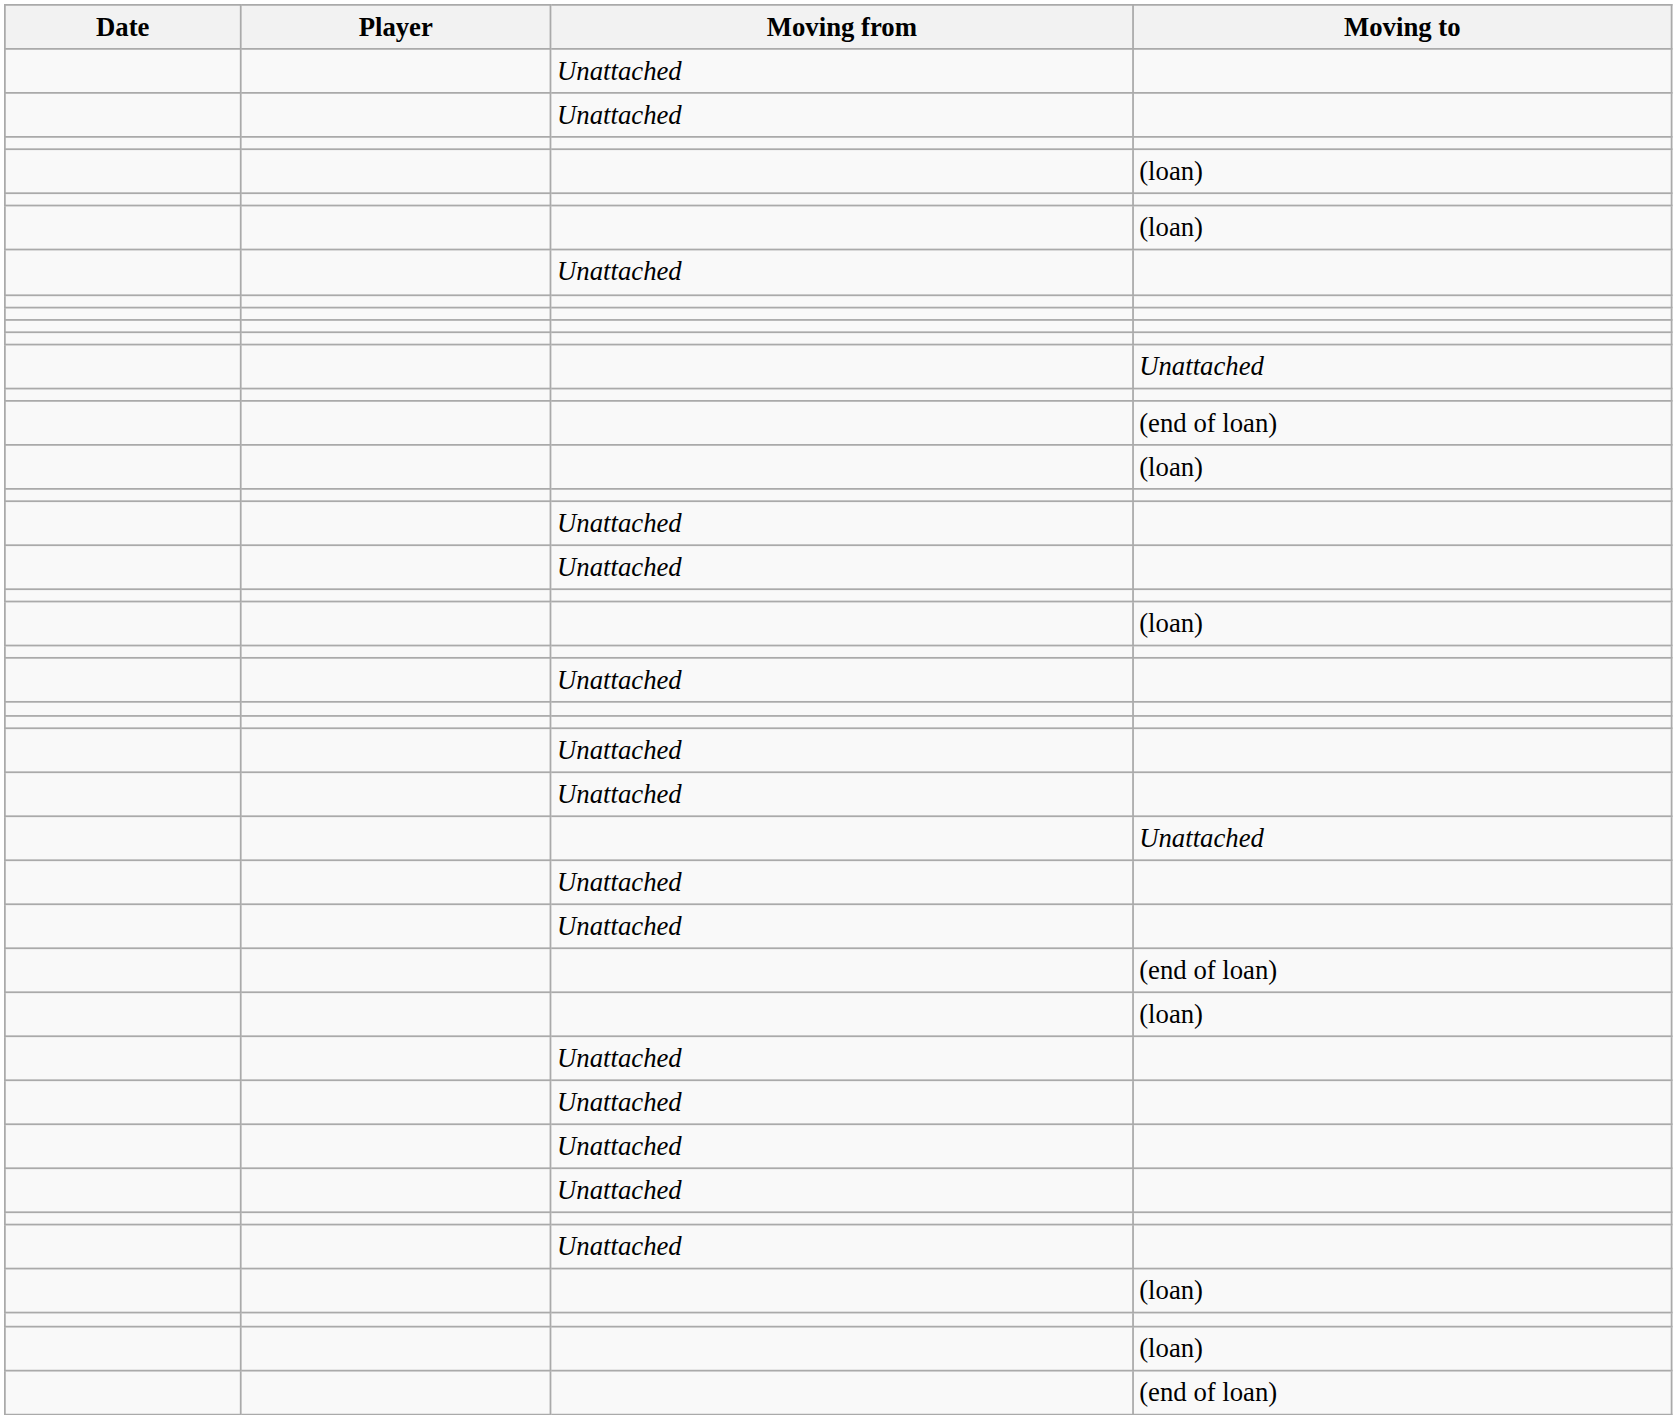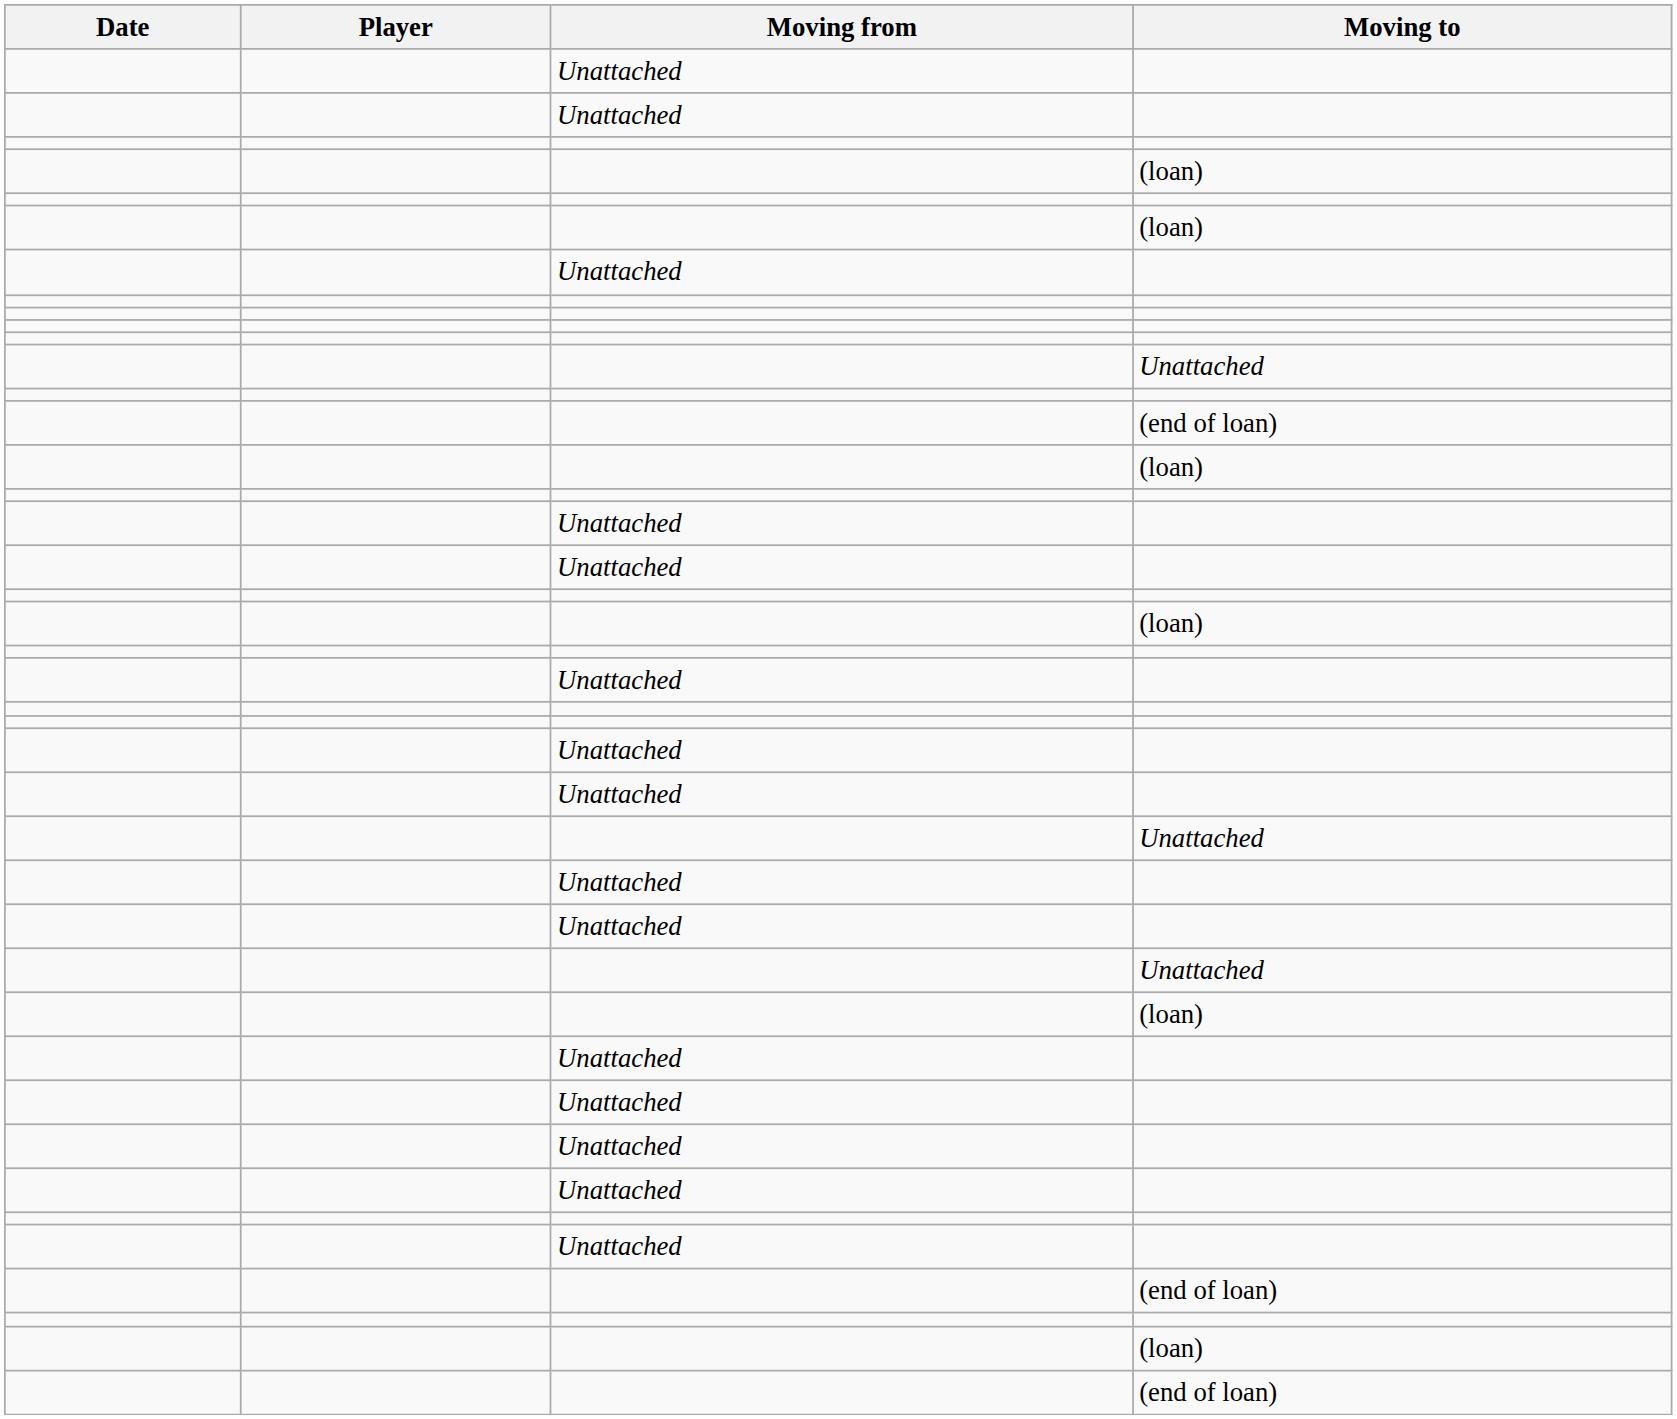row 31 | Moving to: (end of loan) -> Unattached
row 39 | Moving to: (loan) -> (end of loan)
